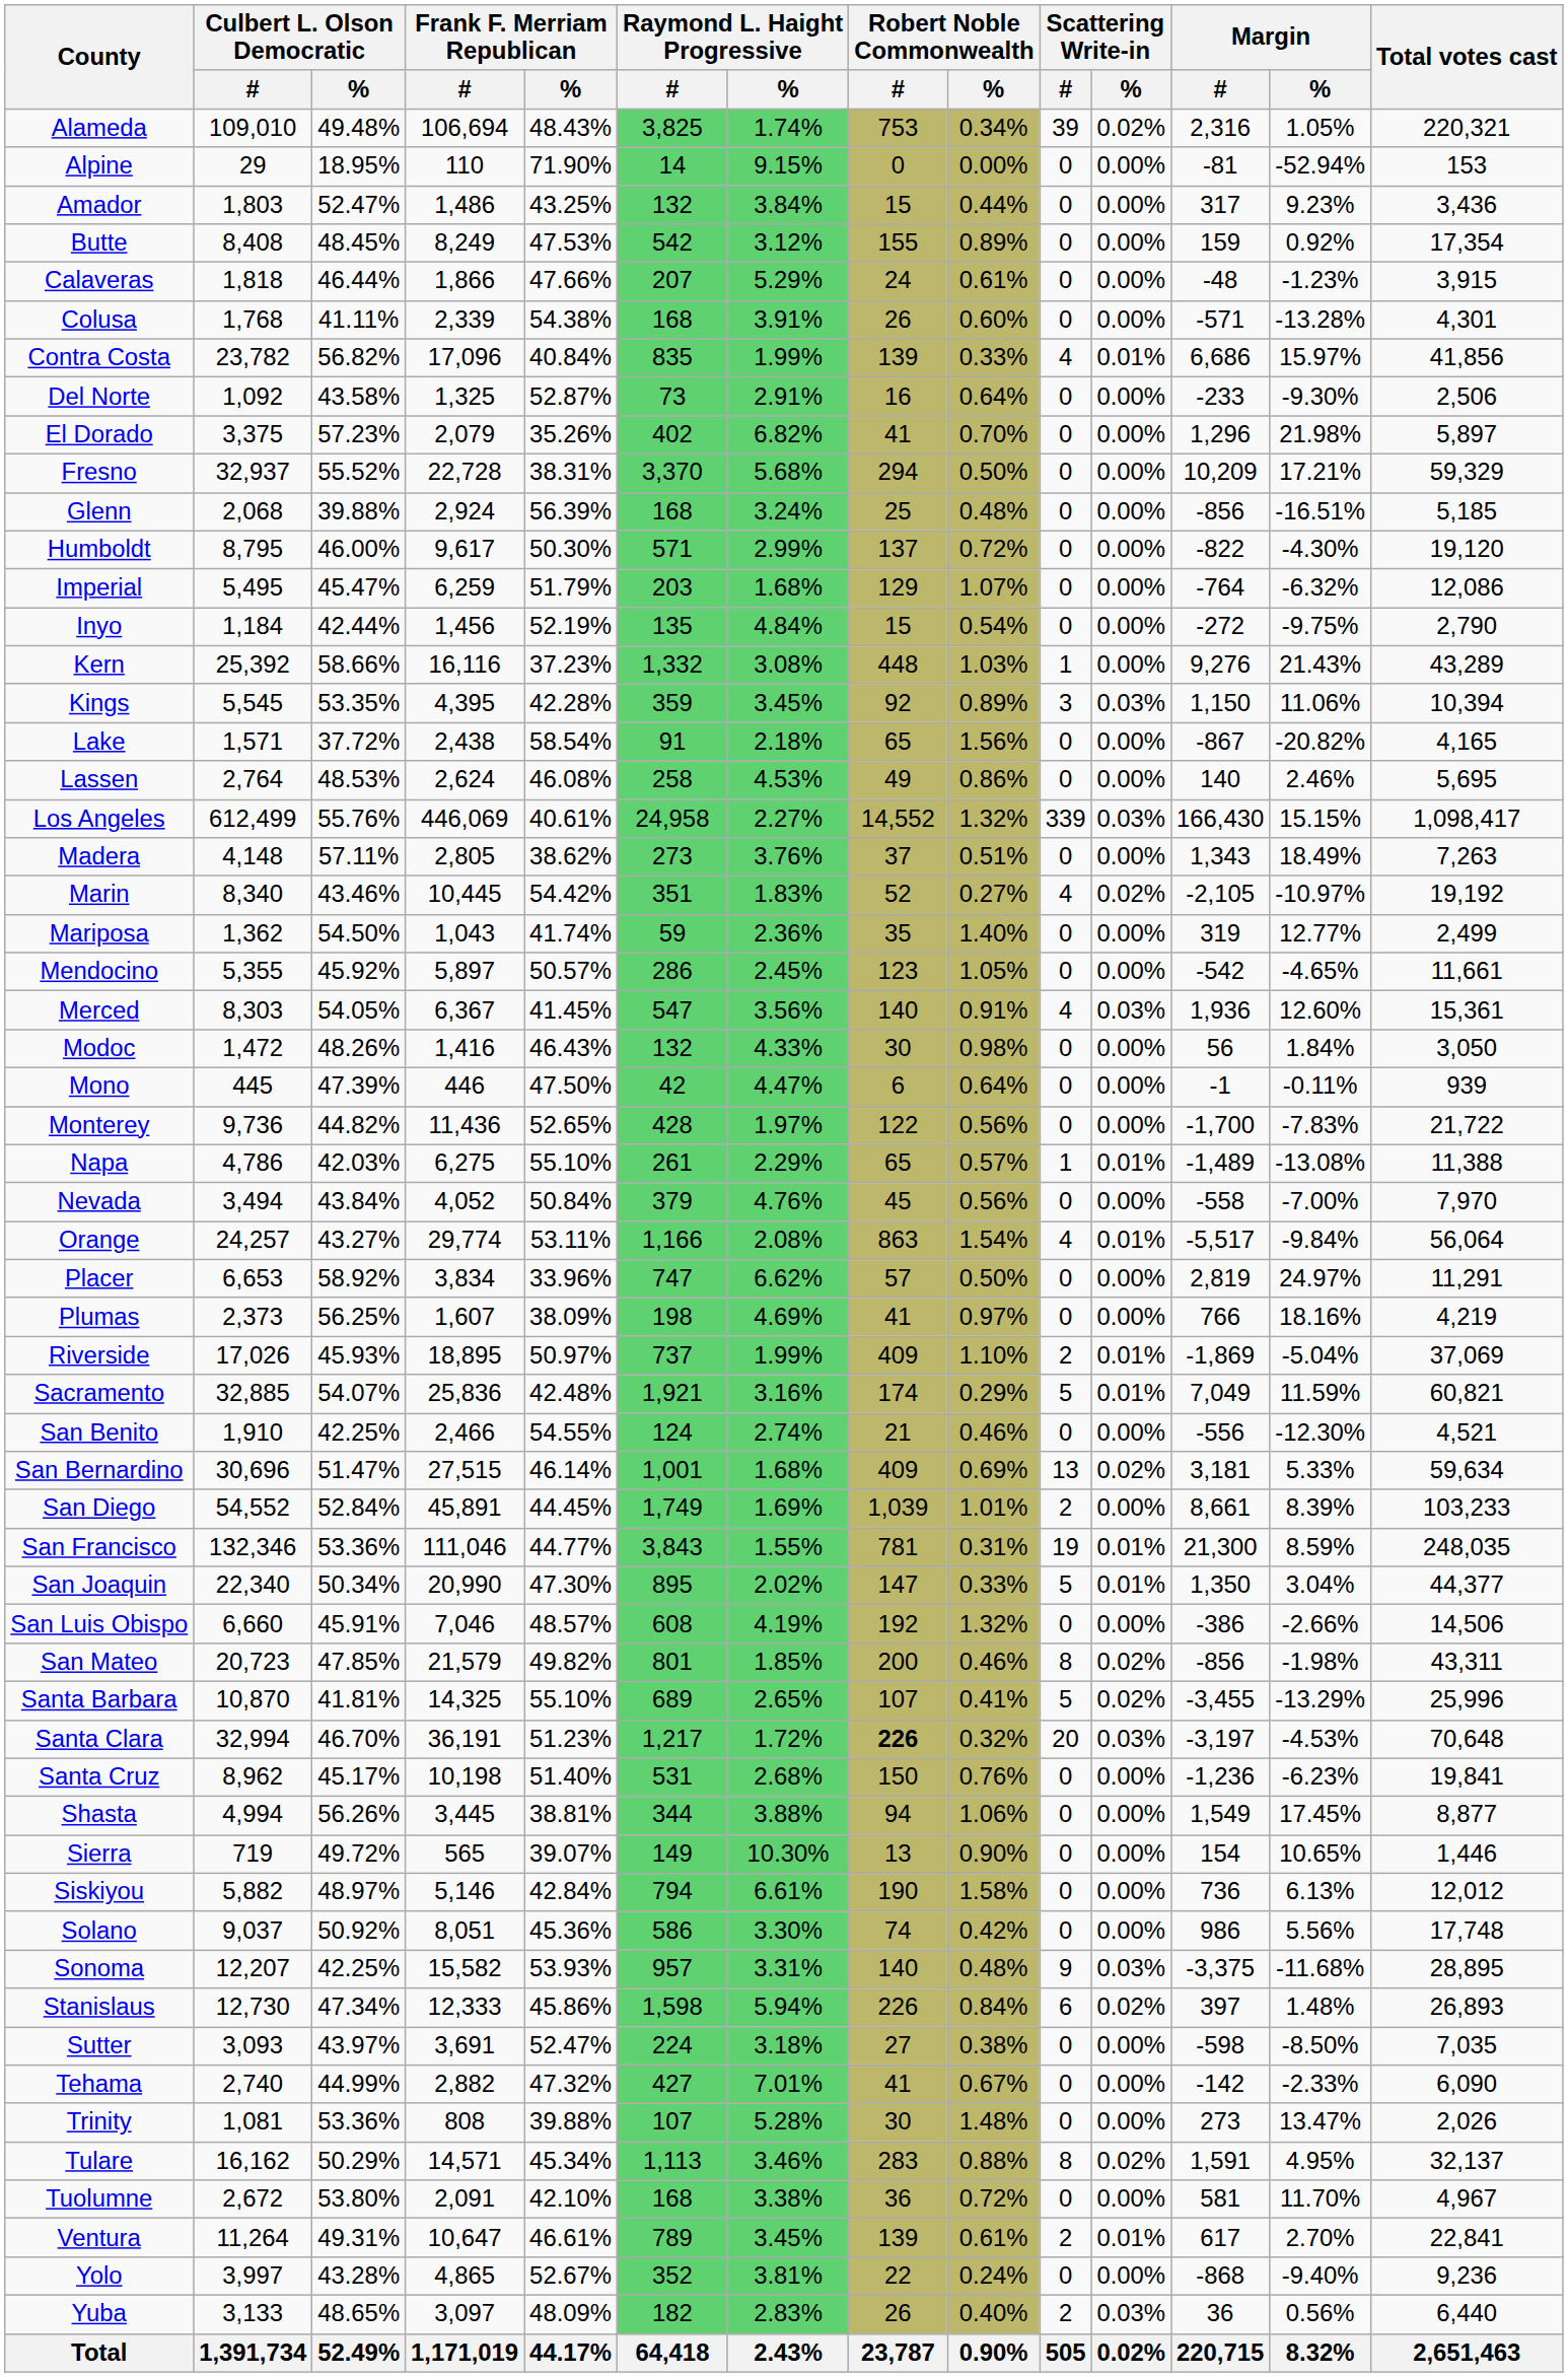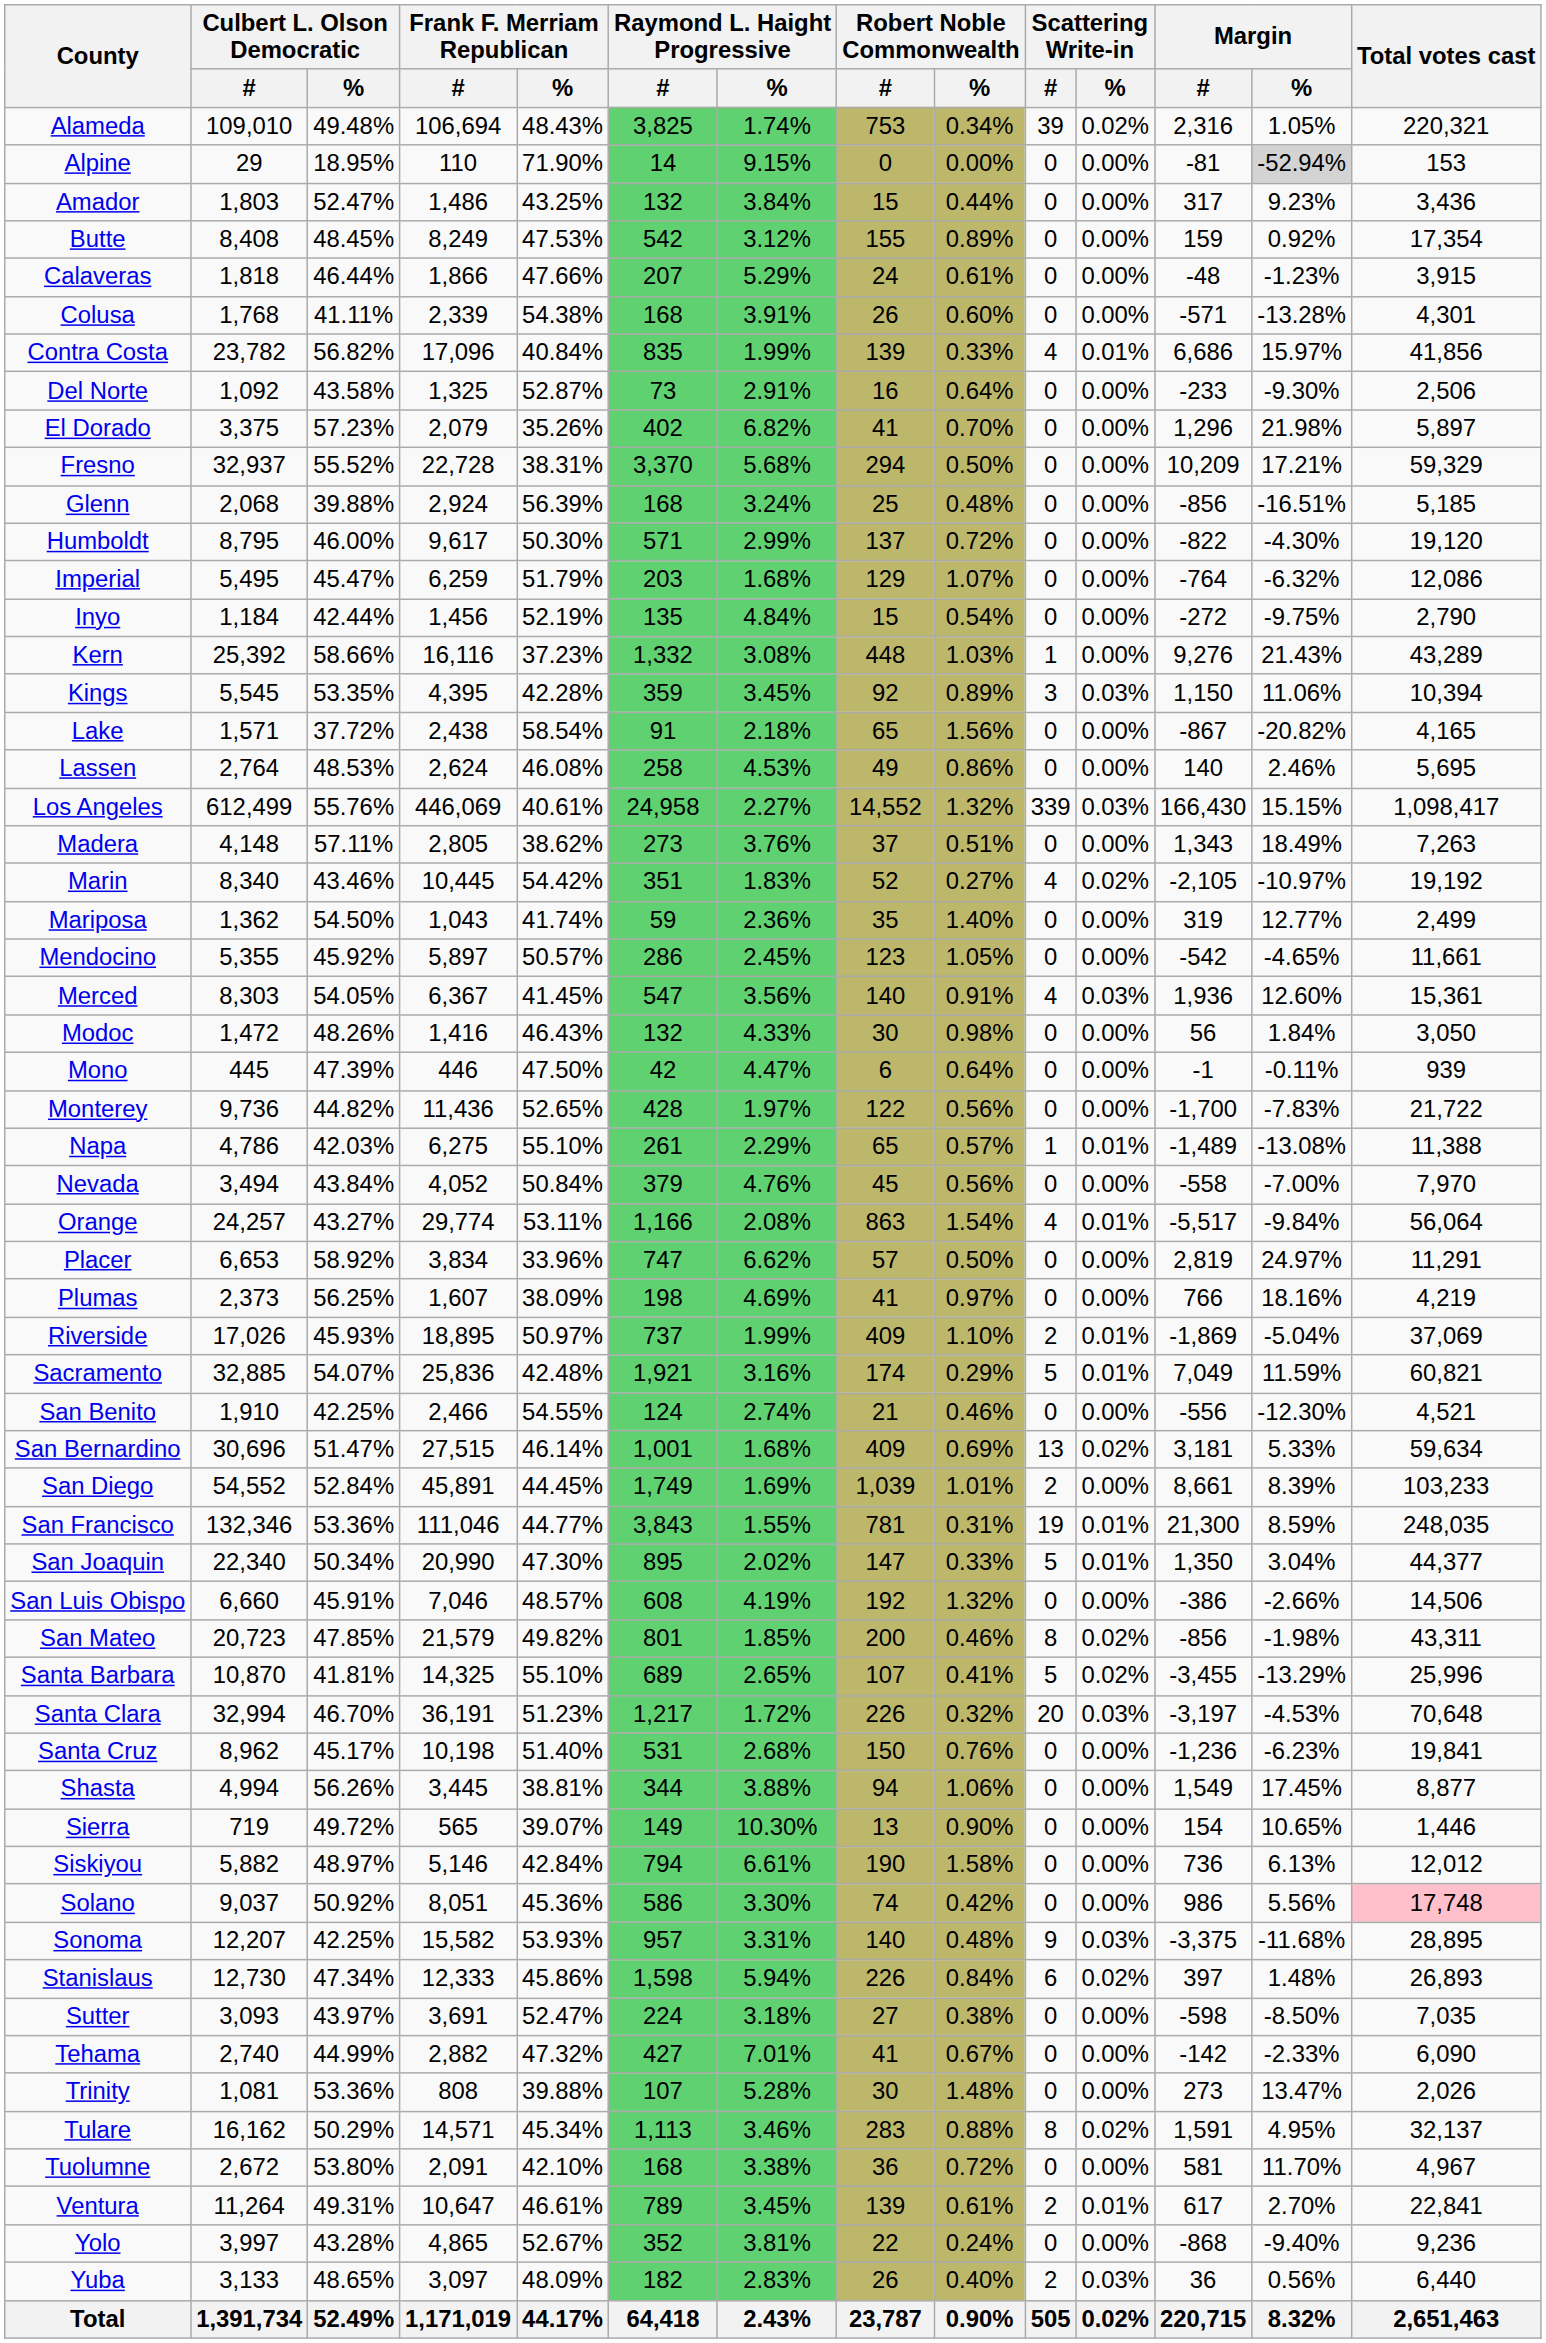Alpine | Margin / %: no background -> lightgrey background
Santa Clara | Robert Noble Commonwealth / #: bold -> normal
Solano | Total votes cast: no background -> pink background
